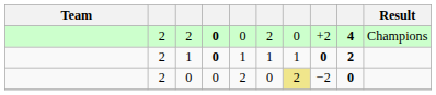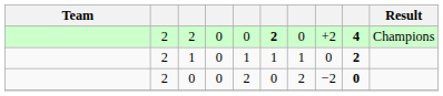row 2 | column 4: bold -> normal
row 2 | column 6: normal -> bold
row 3 | column 4: bold -> normal
row 3 | column 8: bold -> normal
row 4 | column 7: khaki background -> no background
